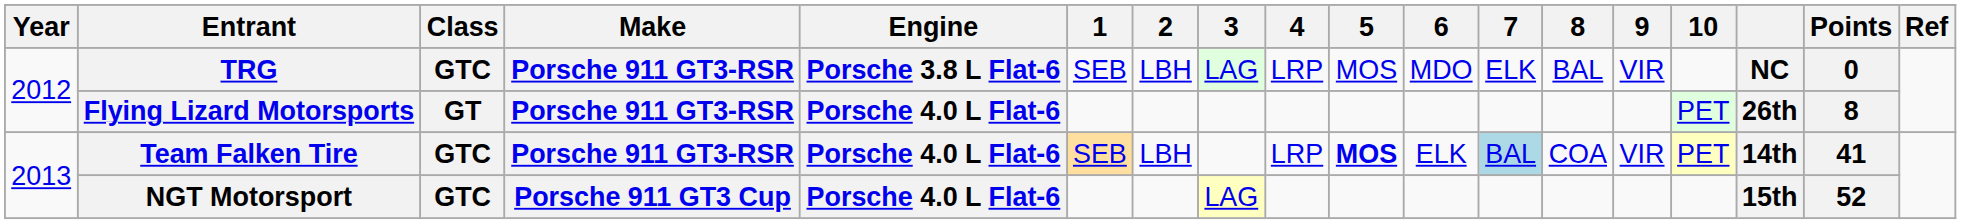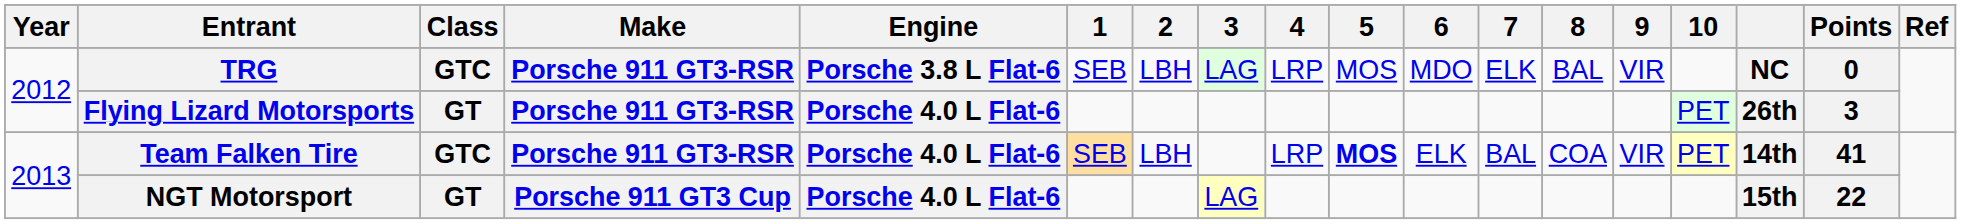Flying Lizard Motorsports | Points: 8 -> 3
Team Falken Tire | 7: lightblue background -> no background
NGT Motorsport | Class: GTC -> GT
NGT Motorsport | Points: 52 -> 22
